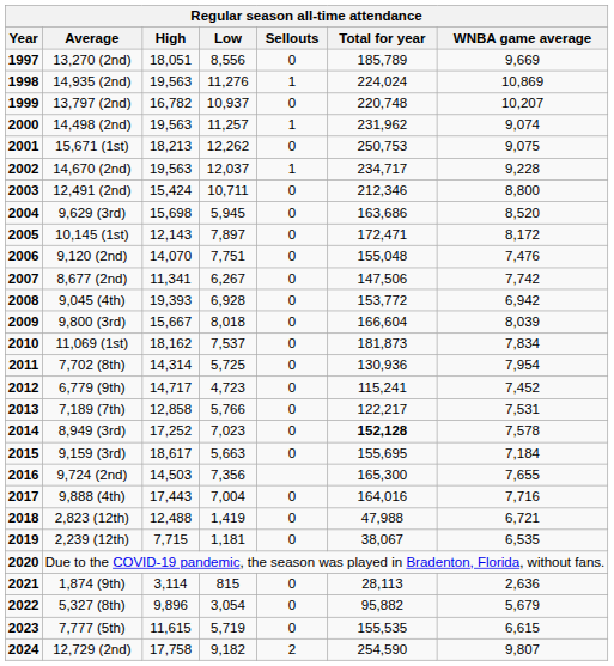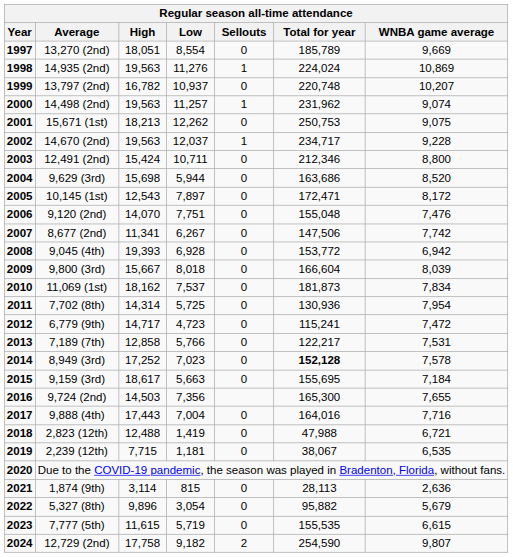13,270 (2nd) | Low: 8,556 -> 8,554
9,629 (3rd) | Low: 5,945 -> 5,944
10,145 (1st) | High: 12,143 -> 12,543
6,779 (9th) | WNBA game average: 7,452 -> 7,472
